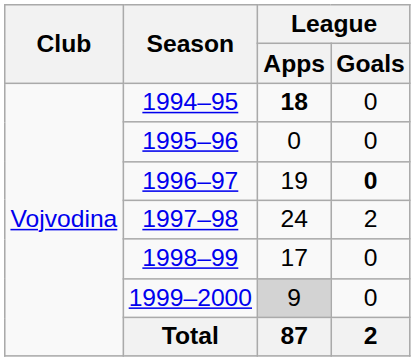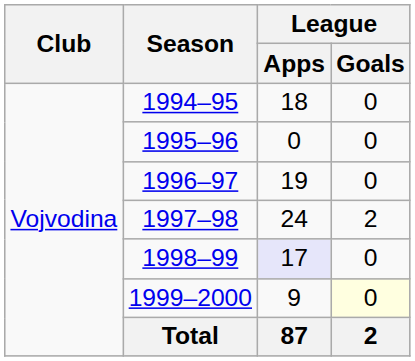1994–95 | League / Apps: bold -> normal
1996–97 | League / Goals: bold -> normal
1998–99 | League / Apps: no background -> lavender background
1999–2000 | League / Apps: lightgrey background -> no background
1999–2000 | League / Goals: no background -> lightyellow background
